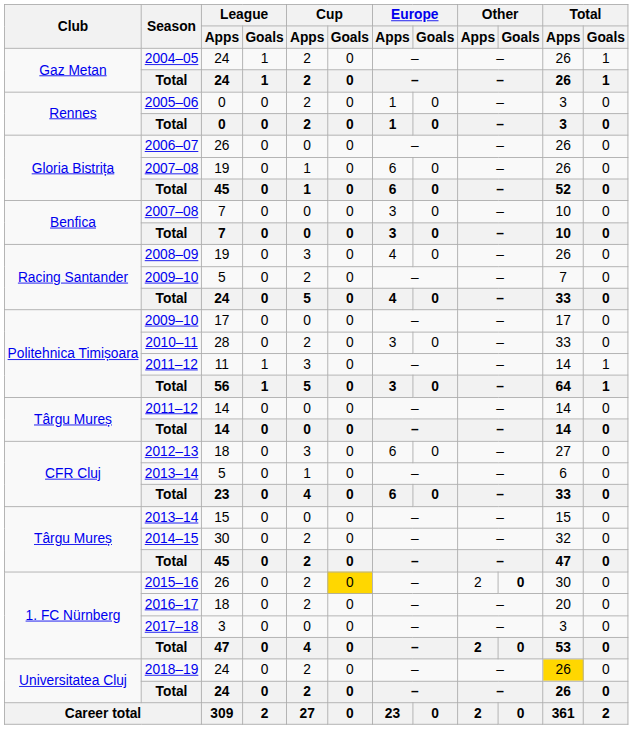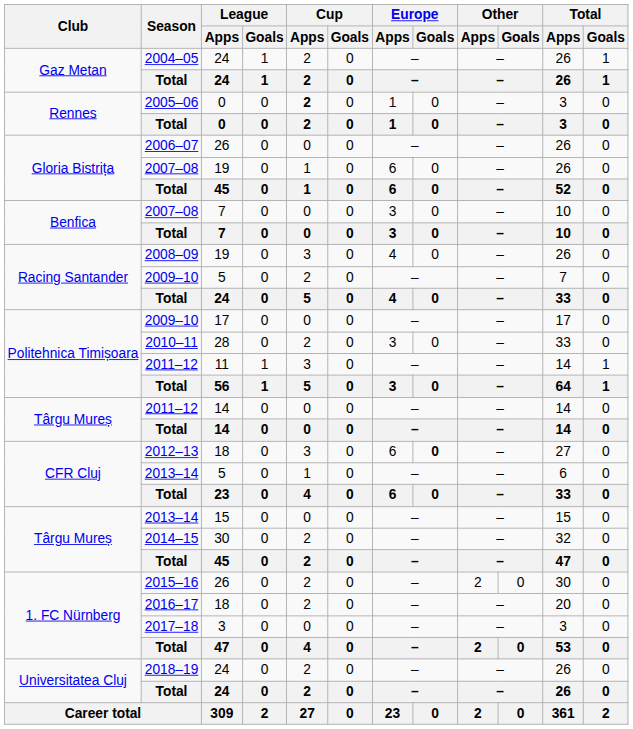2005–06 | Cup / Apps: normal -> bold
2012–13 | Europe / Goals: normal -> bold
2015–16 | Cup / Goals: gold background -> no background
2015–16 | Other / Goals: bold -> normal
2018–19 | Total / Apps: gold background -> no background
